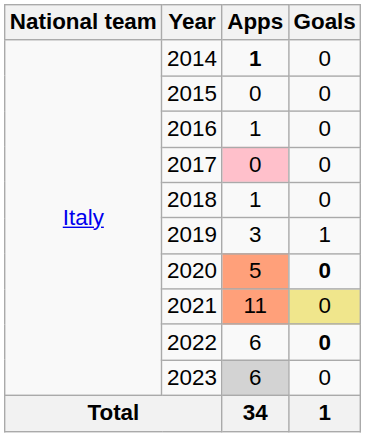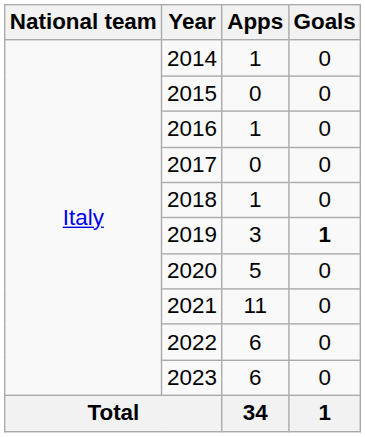2014 | Apps: bold -> normal
2017 | Apps: pink background -> no background
2019 | Goals: normal -> bold
2020 | Apps: lightsalmon background -> no background
2020 | Goals: bold -> normal
2021 | Apps: lightsalmon background -> no background
2021 | Goals: khaki background -> no background
2022 | Goals: bold -> normal
2023 | Apps: lightgrey background -> no background
